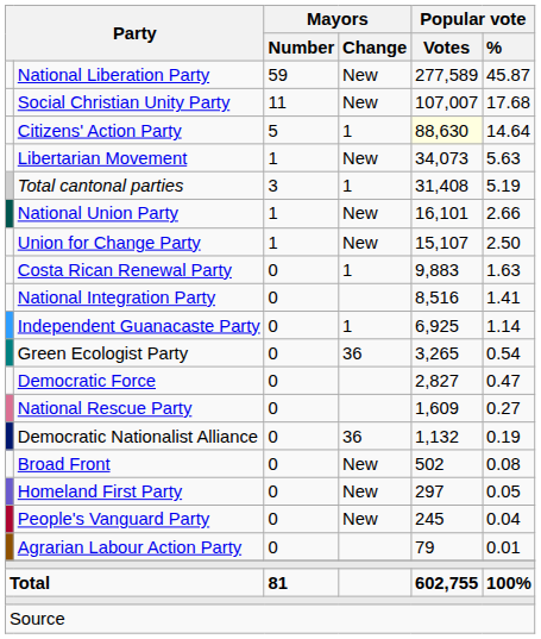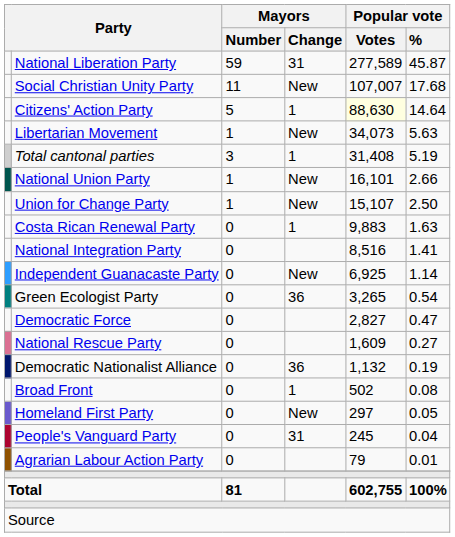National Liberation Party | Mayors / Change: New -> 31
Independent Guanacaste Party | Mayors / Change: 1 -> New
Broad Front | Mayors / Change: New -> 1
People's Vanguard Party | Mayors / Change: New -> 31
